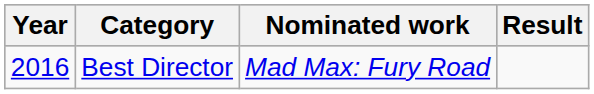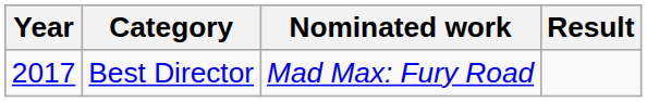Best Director | Year: 2016 -> 2017
